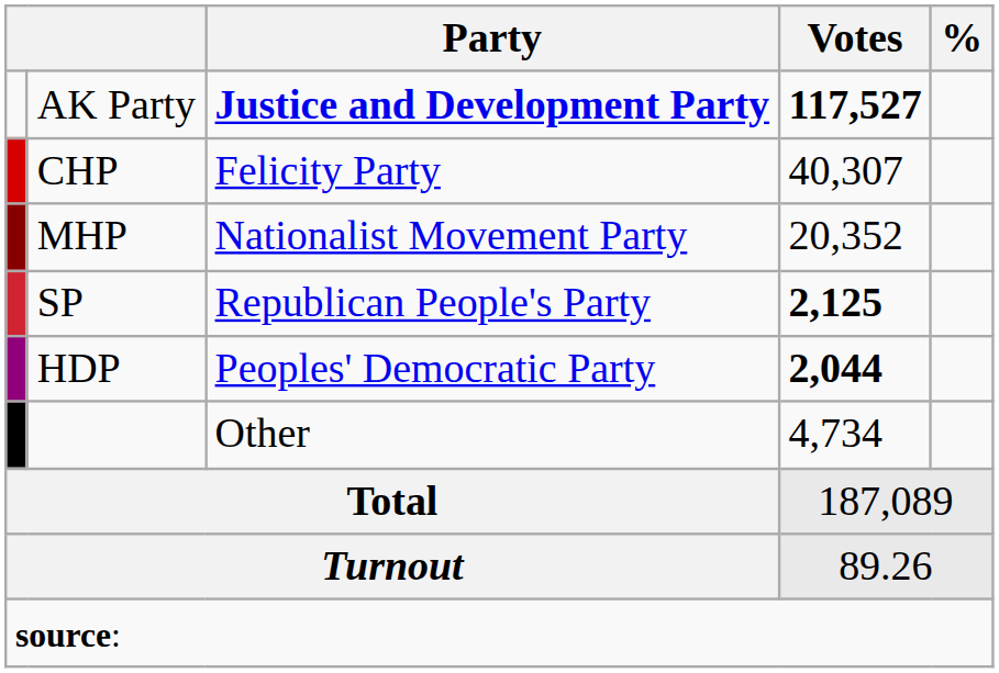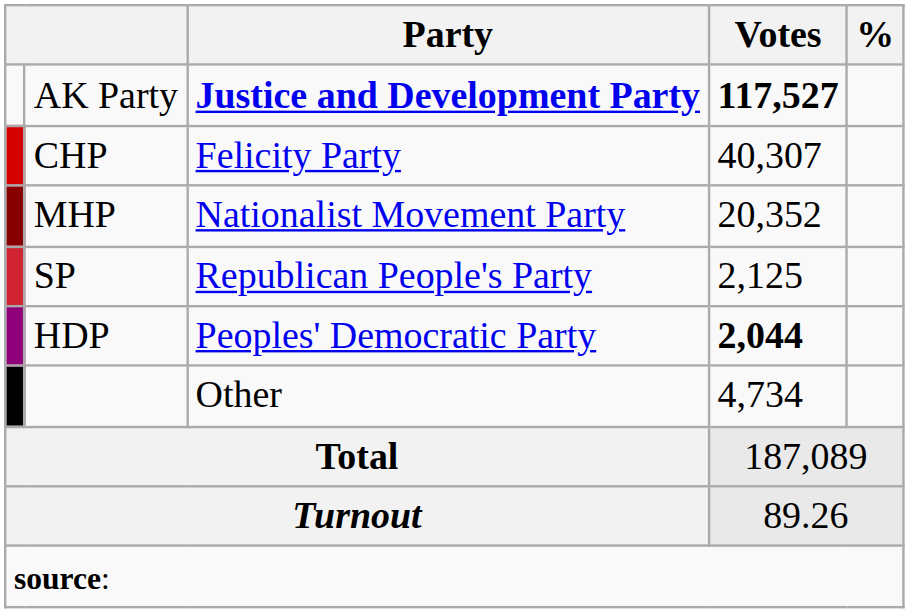SP | Votes: bold -> normal
